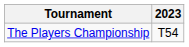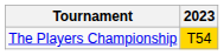The Players Championship | 2023: no background -> gold background
